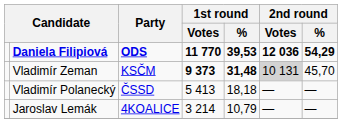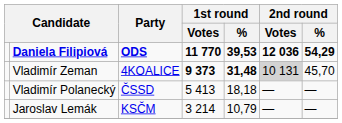Vladimír Zeman | Party: KSČM -> 4KOALICE
Jaroslav Lemák | Party: 4KOALICE -> KSČM
